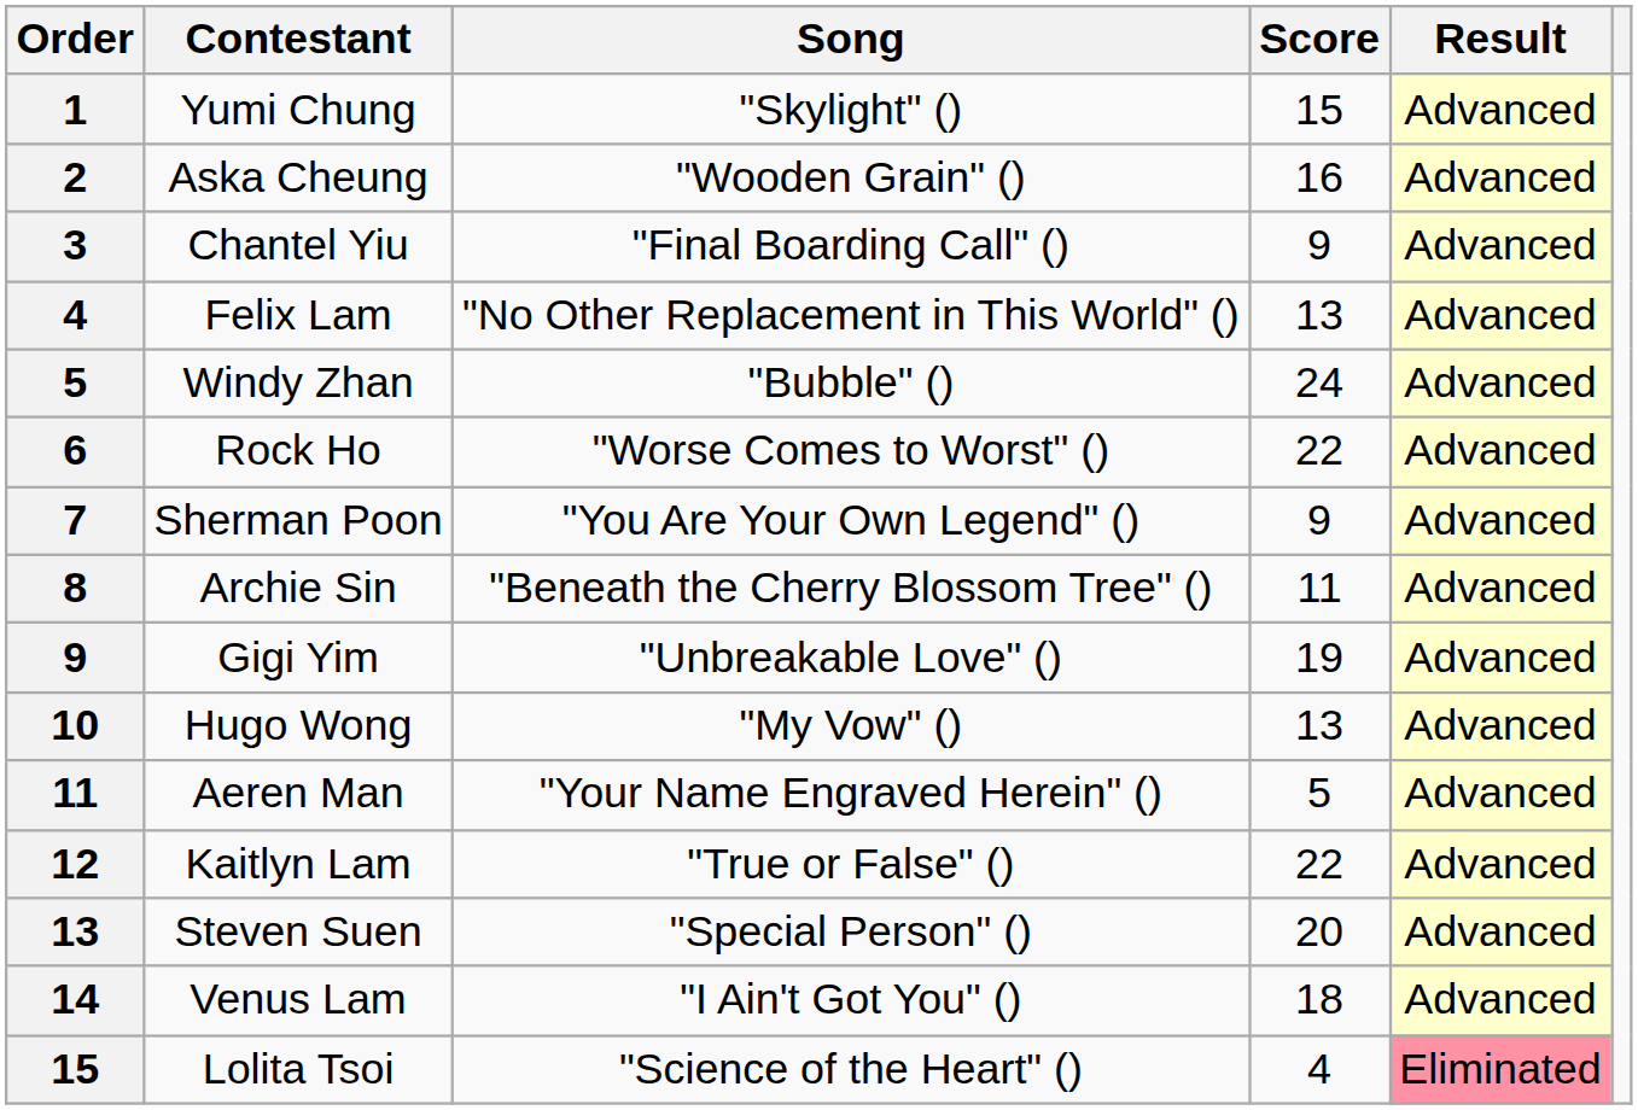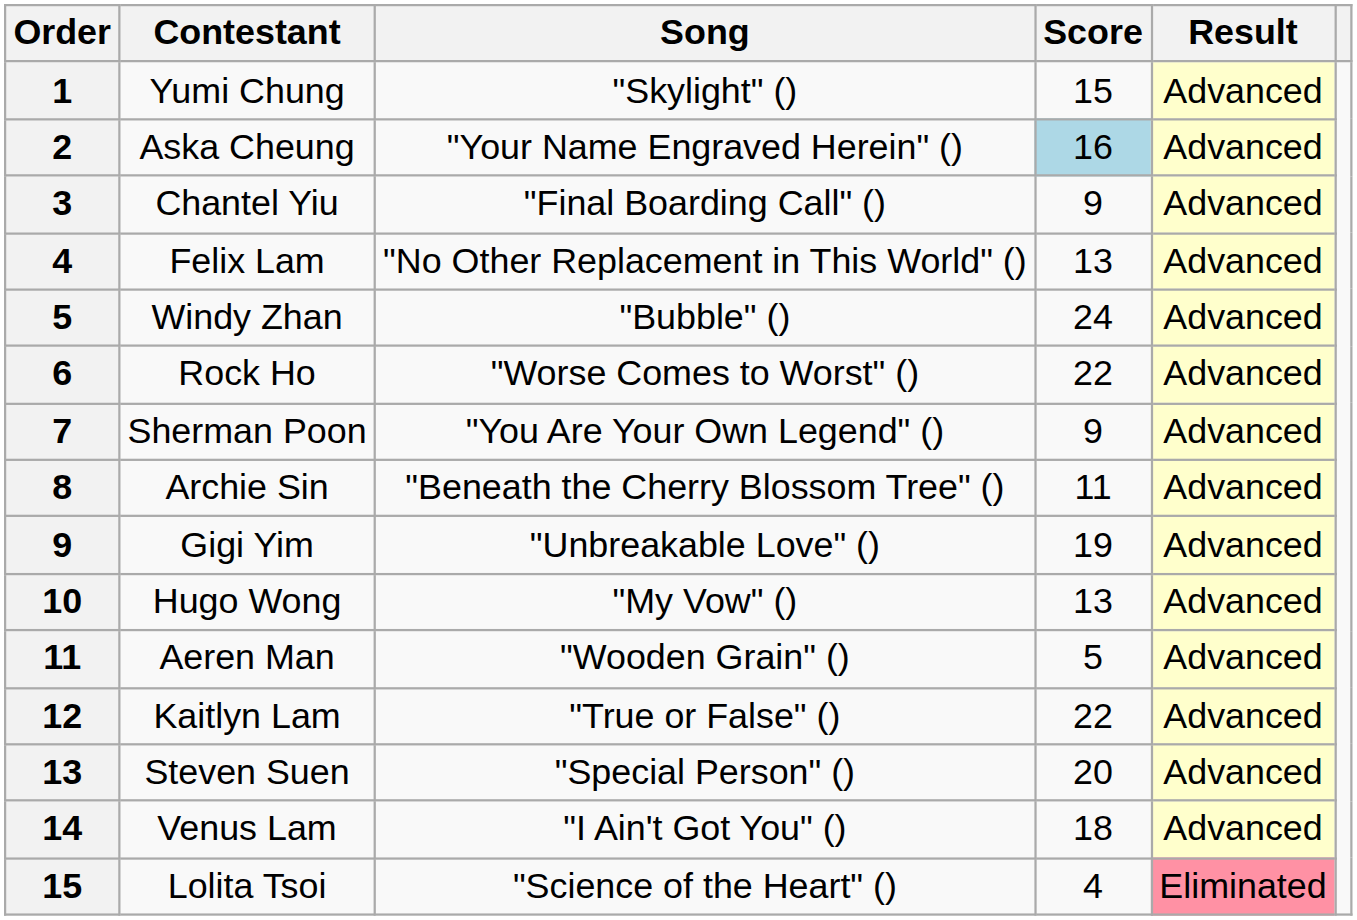Aska Cheung | Song: "Wooden Grain" () -> "Your Name Engraved Herein" ()
Aska Cheung | Score: no background -> lightblue background
Aeren Man | Song: "Your Name Engraved Herein" () -> "Wooden Grain" ()
